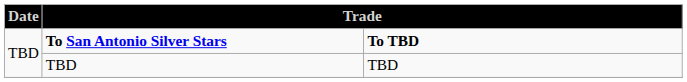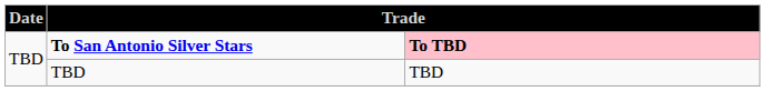To San Antonio Silver Stars | column 3: no background -> pink background
